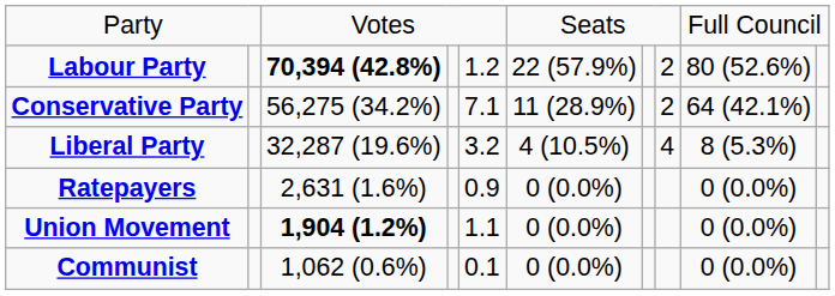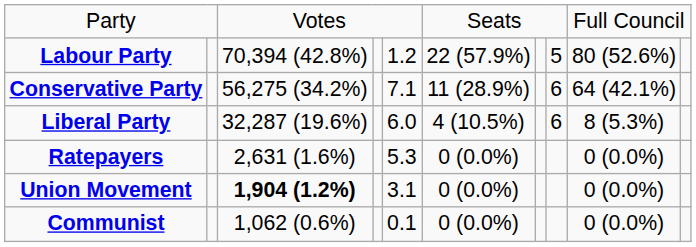Labour Party | column 3: bold -> normal
Labour Party | column 8: 2 -> 5
Conservative Party | column 8: 2 -> 6
Liberal Party | column 5: 3.2 -> 6.0
Liberal Party | column 8: 4 -> 6
Ratepayers | column 5: 0.9 -> 5.3
Union Movement | column 5: 1.1 -> 3.1
